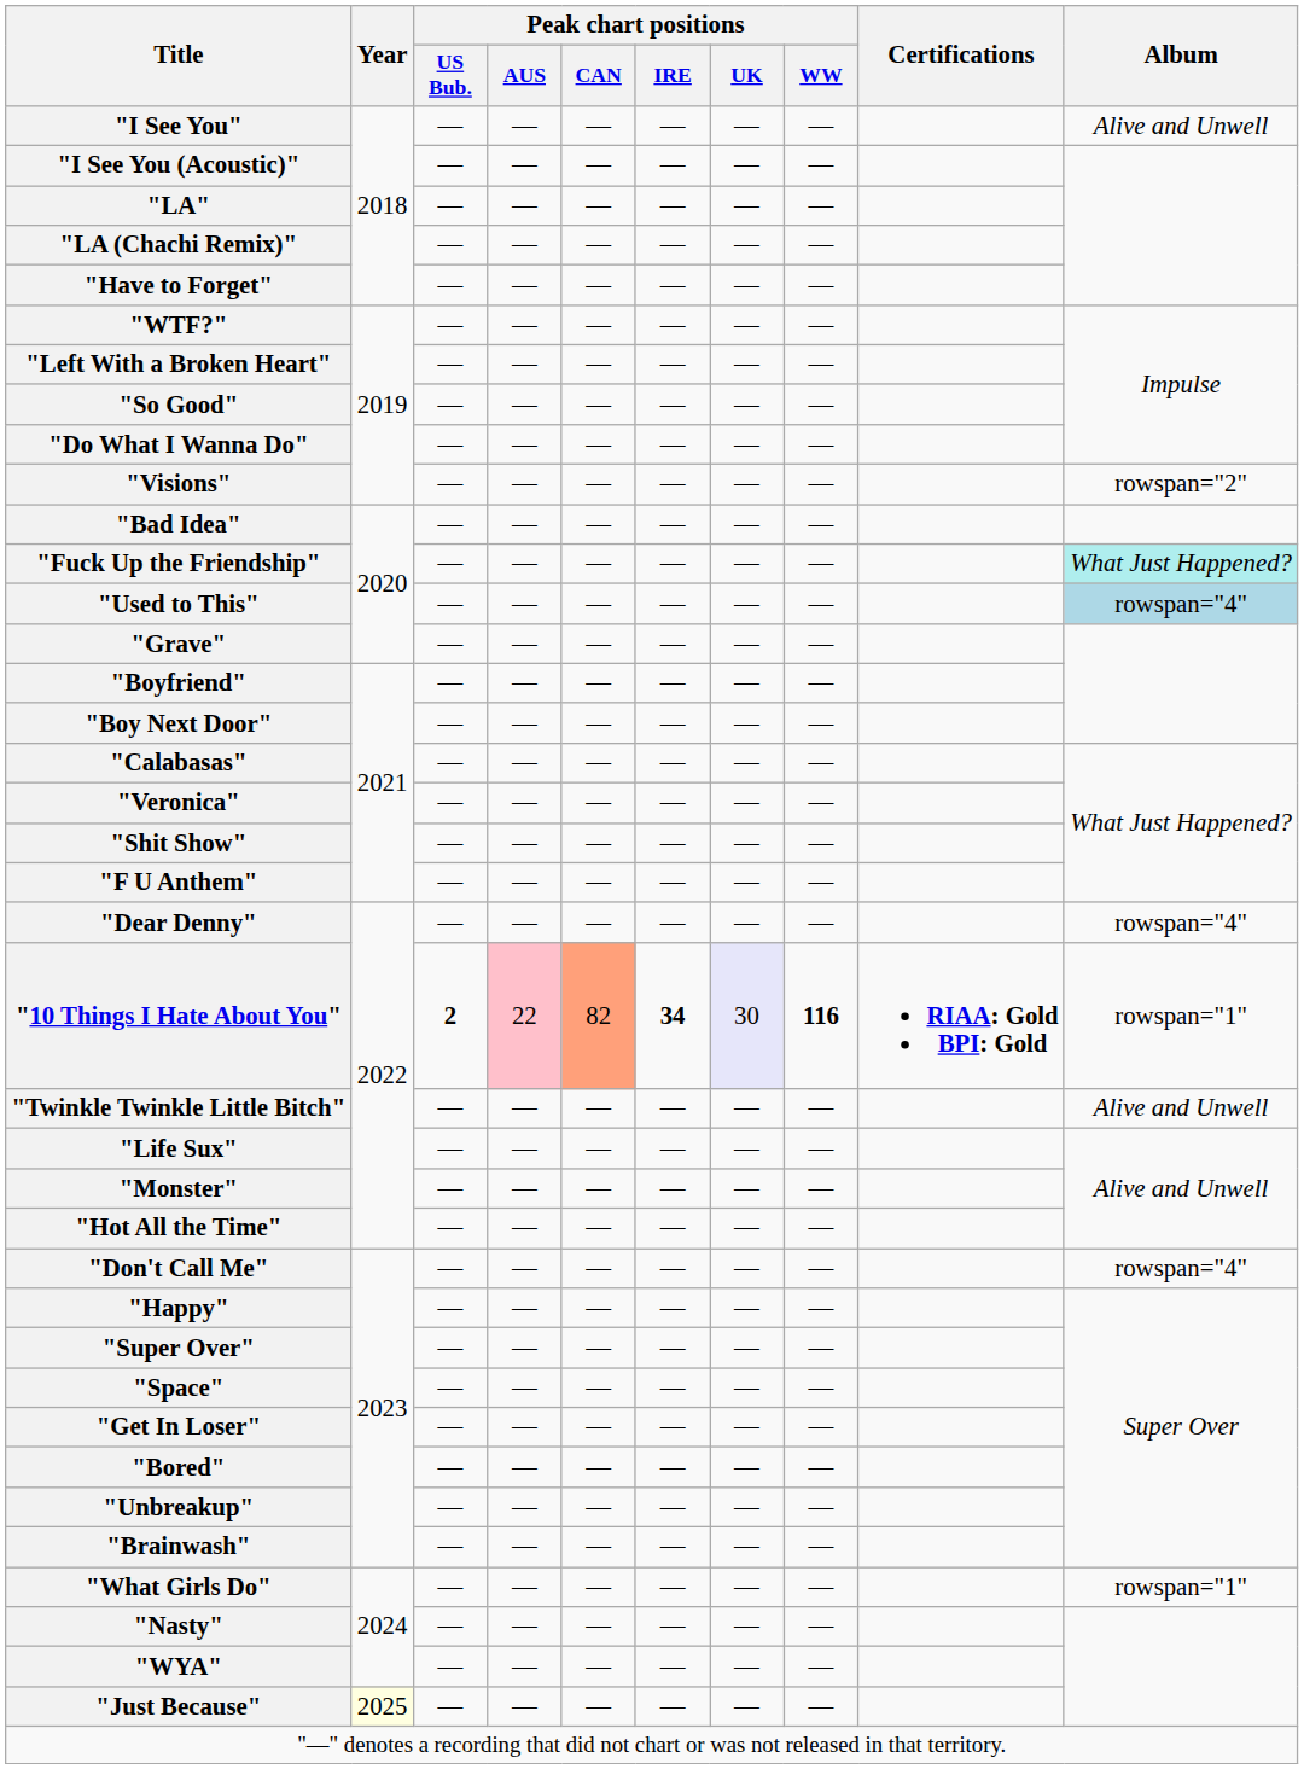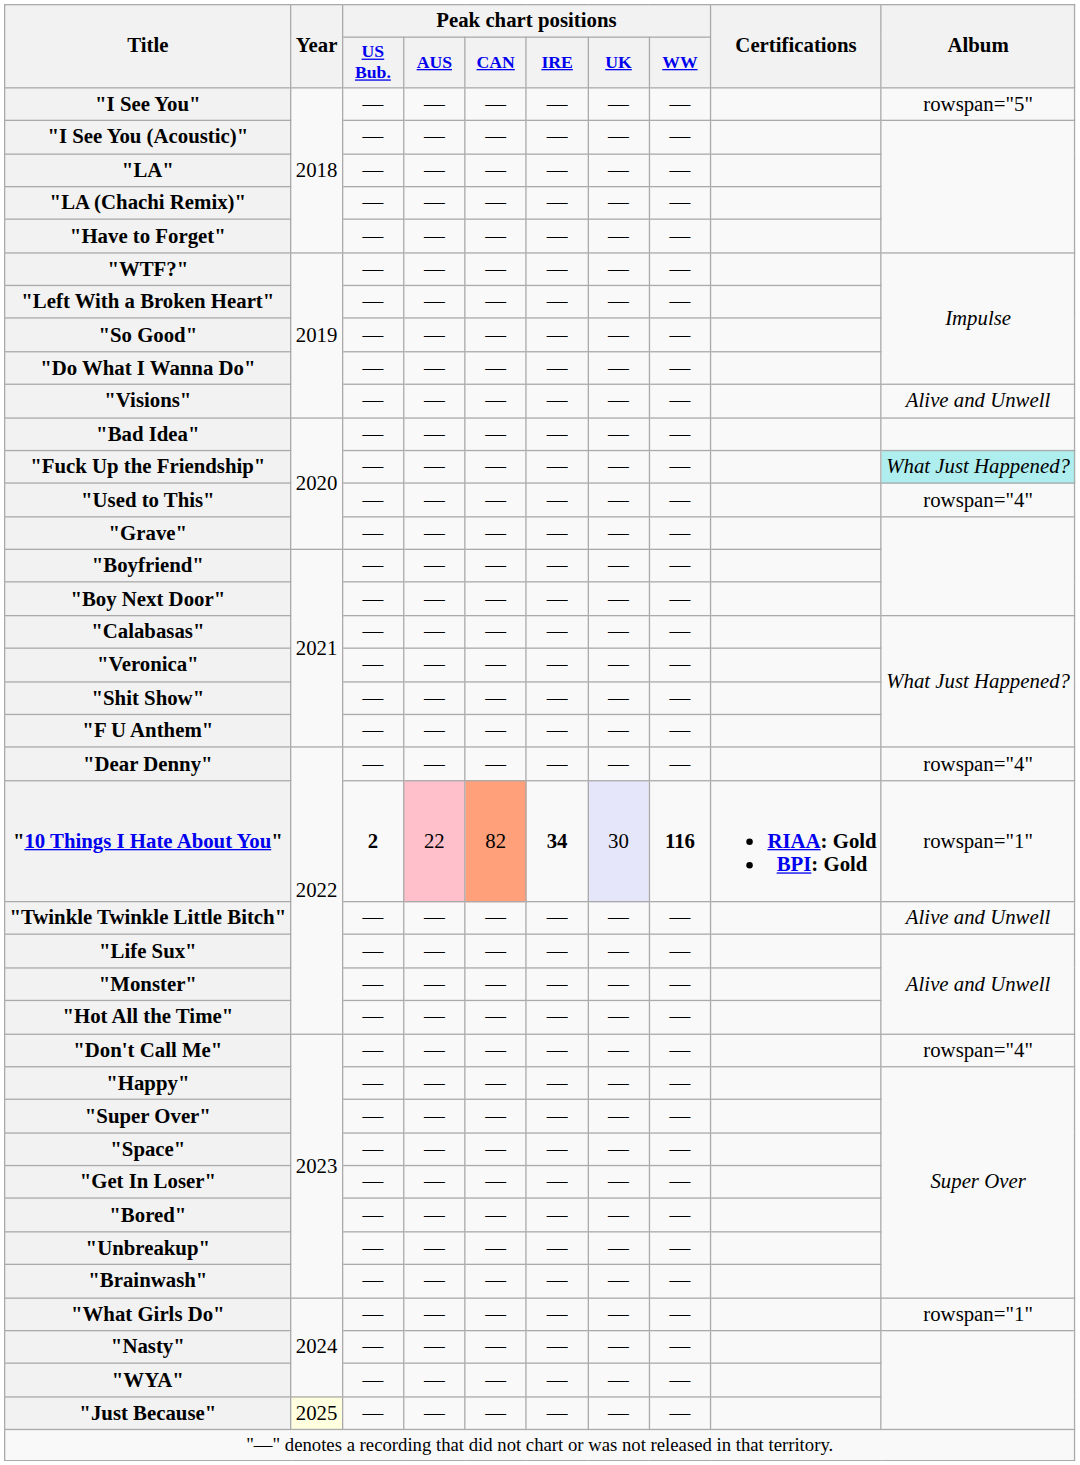"I See You" | Album: Alive and Unwell -> rowspan="5"
"Visions" | Album: rowspan="2" -> Alive and Unwell
"Used to This" | Album: lightblue background -> no background
